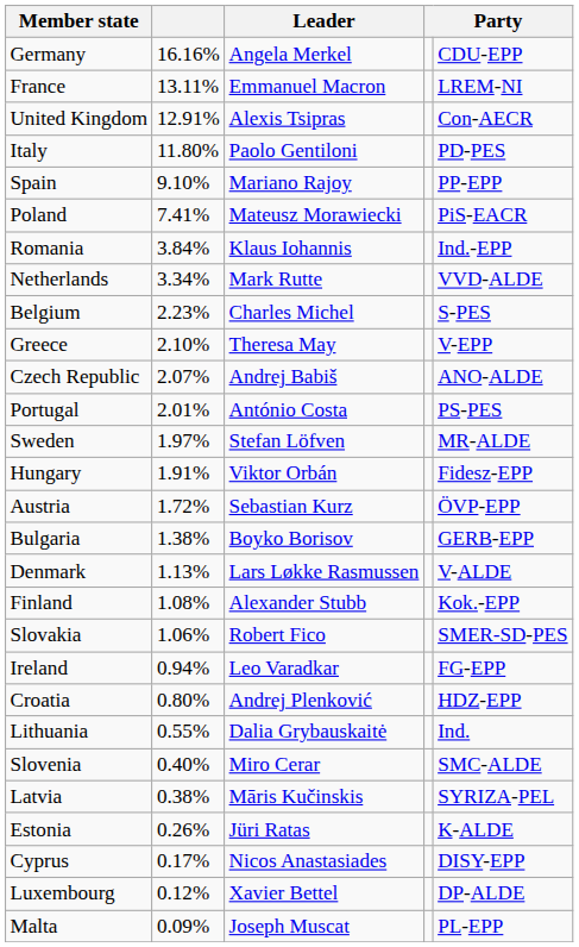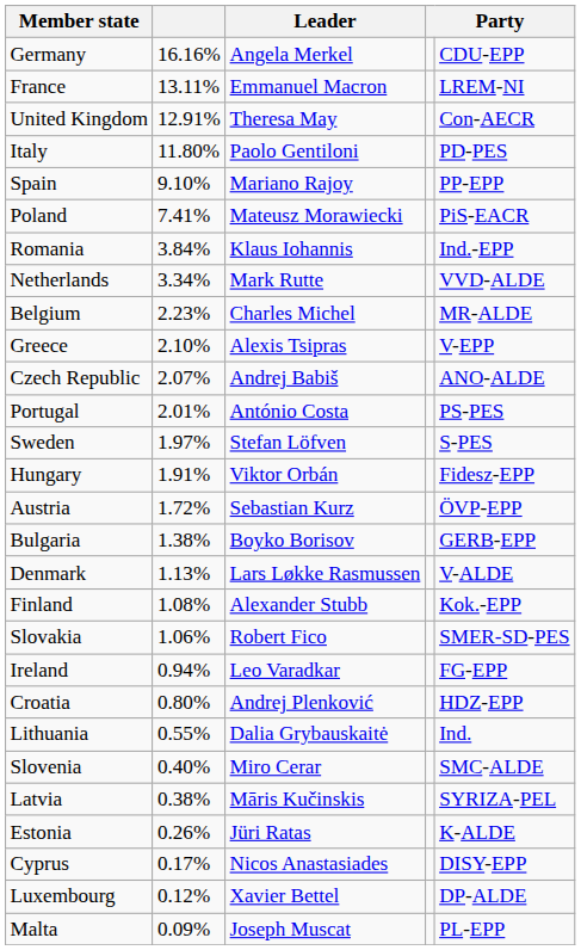United Kingdom | Leader: Alexis Tsipras -> Theresa May
Belgium | column 5: S-PES -> MR-ALDE
Greece | Leader: Theresa May -> Alexis Tsipras
Sweden | column 5: MR-ALDE -> S-PES
